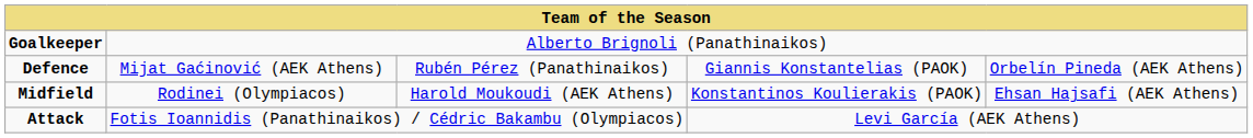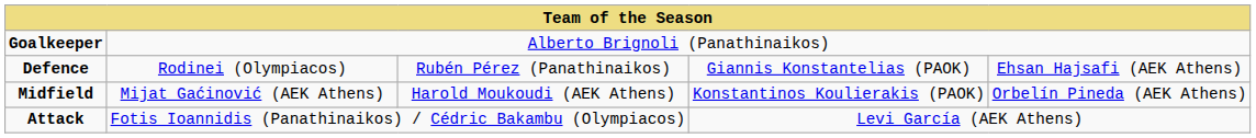Defence | column 2: Mijat Gaćinović (AEK Athens) -> Rodinei (Olympiacos)
Defence | column 5: Orbelín Pineda (AEK Athens) -> Ehsan Hajsafi (AEK Athens)
Midfield | column 2: Rodinei (Olympiacos) -> Mijat Gaćinović (AEK Athens)
Midfield | column 5: Ehsan Hajsafi (AEK Athens) -> Orbelín Pineda (AEK Athens)
